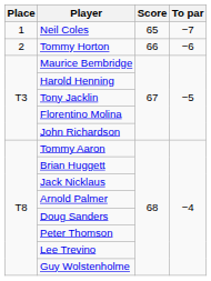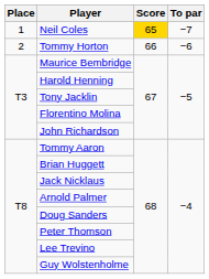Neil Coles | Score: no background -> gold background
